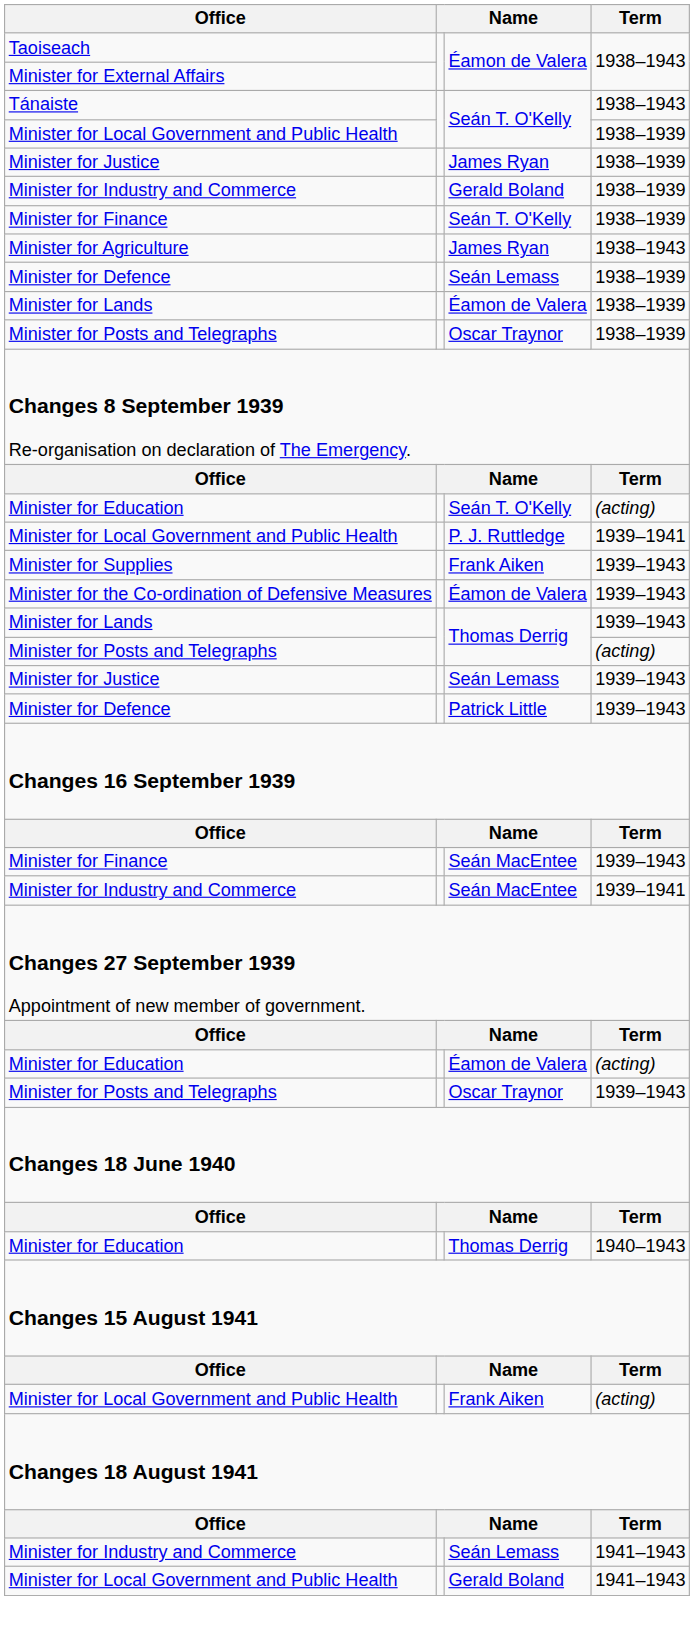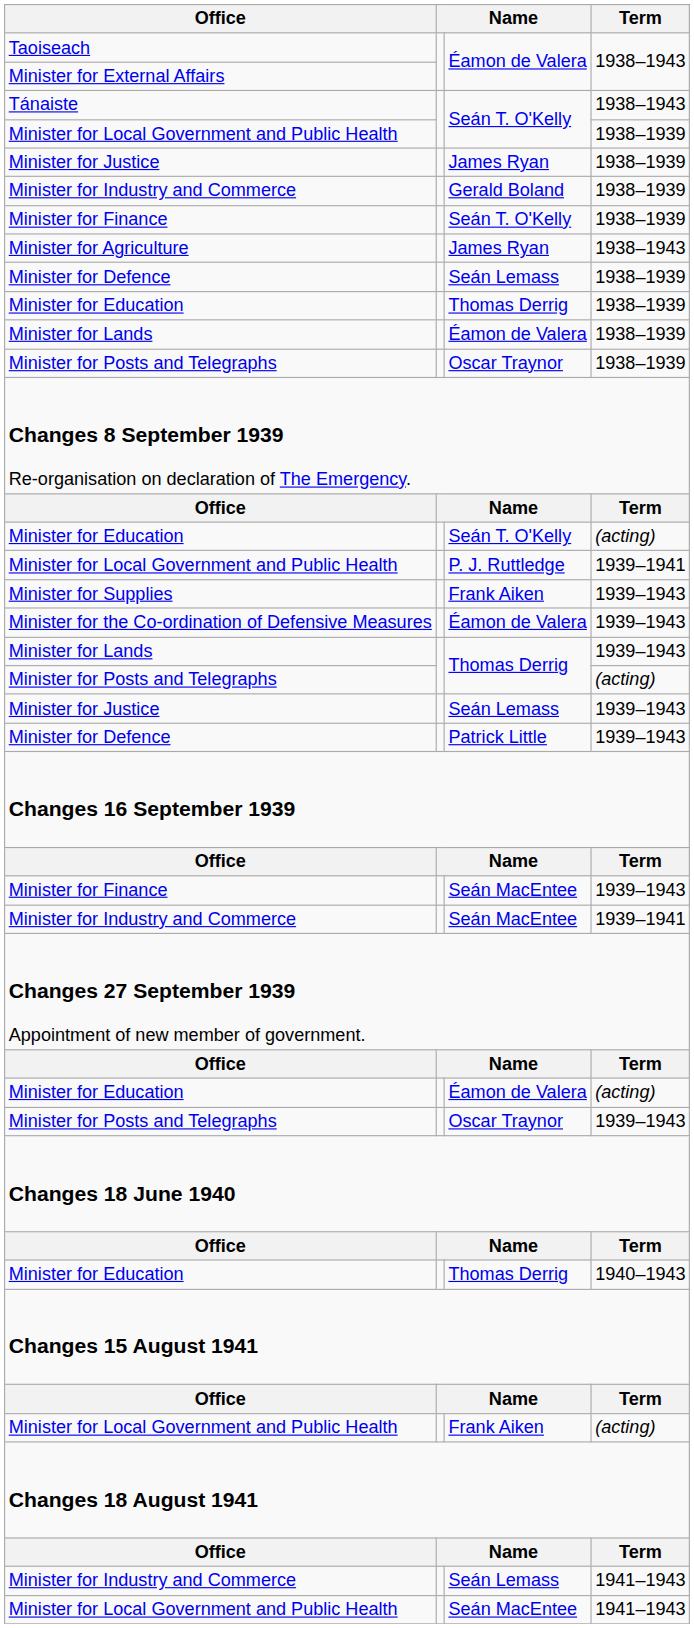+ row: Minister for Education | Thomas Derrig | 1938–1939
Minister for Local Government and Public Health / 1941–1943 | column 3: Gerald Boland -> Seán MacEntee
